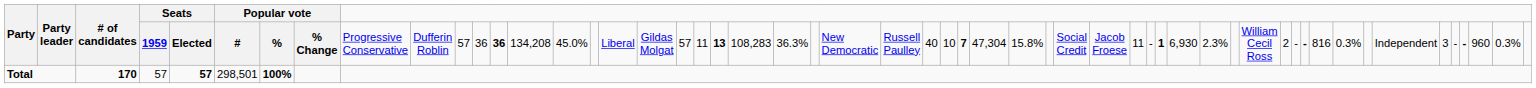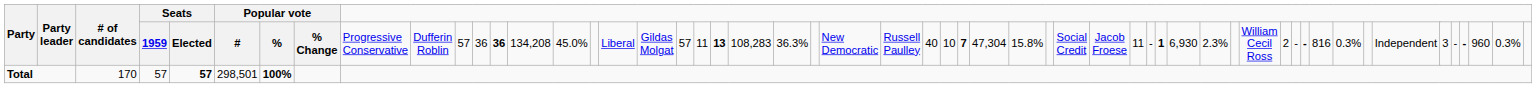row 3 | # of candidates: bold -> normal
